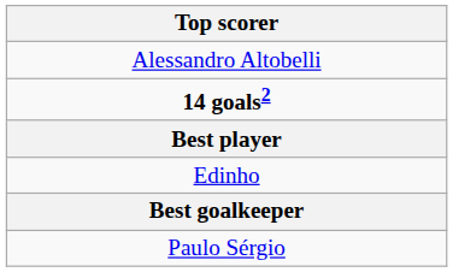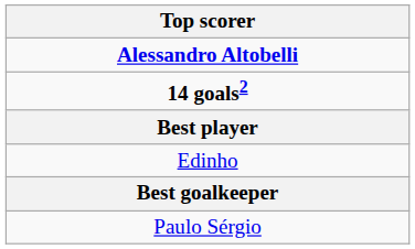Alessandro Altobelli | Top scorer: normal -> bold
